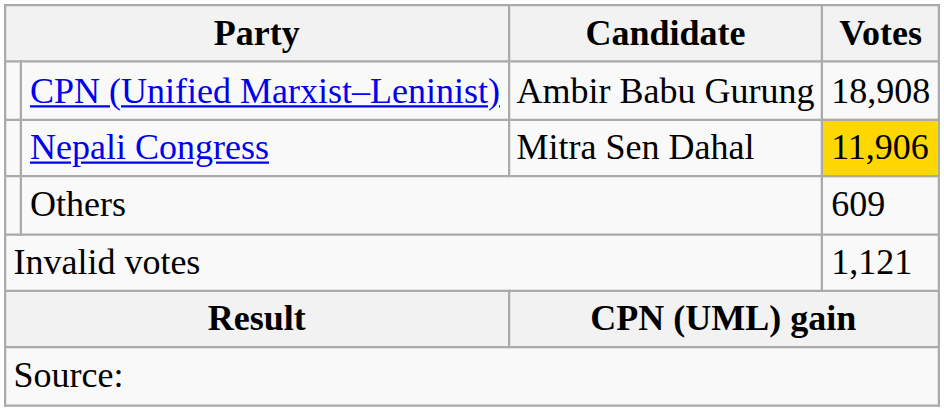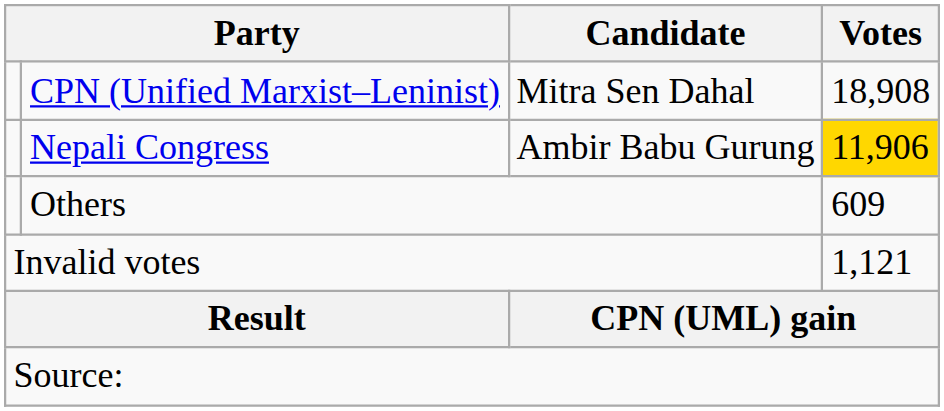CPN (Unified Marxist–Leninist) | Candidate: Ambir Babu Gurung -> Mitra Sen Dahal
Nepali Congress | Candidate: Mitra Sen Dahal -> Ambir Babu Gurung
